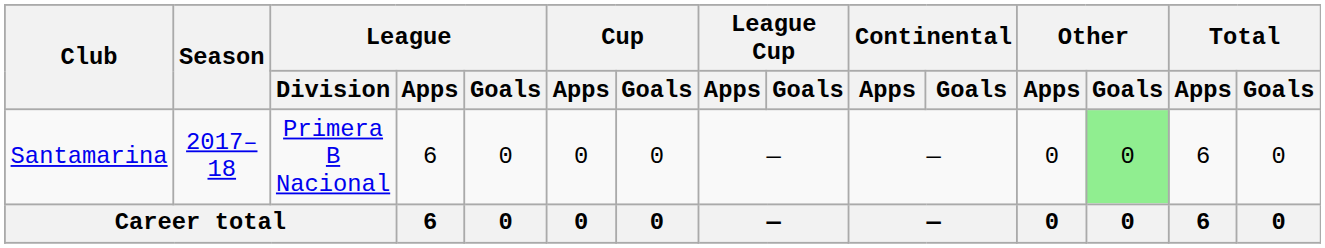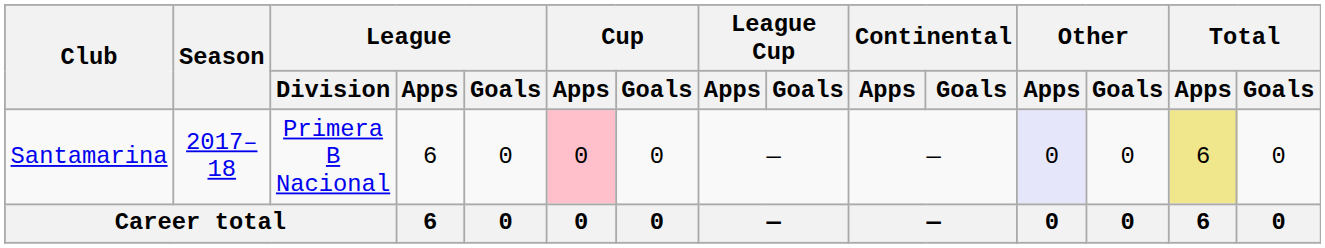Santamarina | Cup / Apps: no background -> pink background
Santamarina | Other / Apps: no background -> lavender background
Santamarina | Other / Goals: lightgreen background -> no background
Santamarina | Total / Apps: no background -> khaki background
